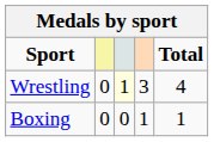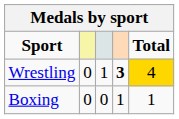Wrestling | column 3: lightyellow background -> no background
Wrestling | column 4: normal -> bold
Wrestling | Total: no background -> gold background
